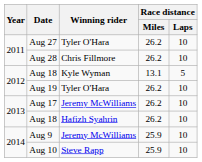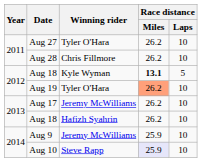Aug 18 / Kyle Wyman | Race distance / Miles: normal -> bold
Aug 19 | Race distance / Miles: no background -> lightsalmon background
Aug 10 | Race distance / Miles: no background -> lavender background
